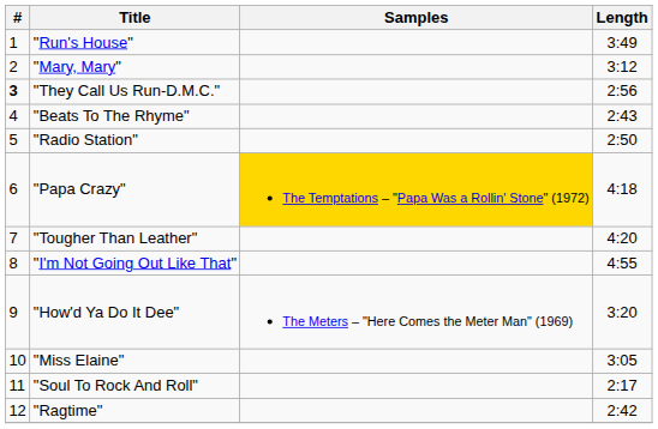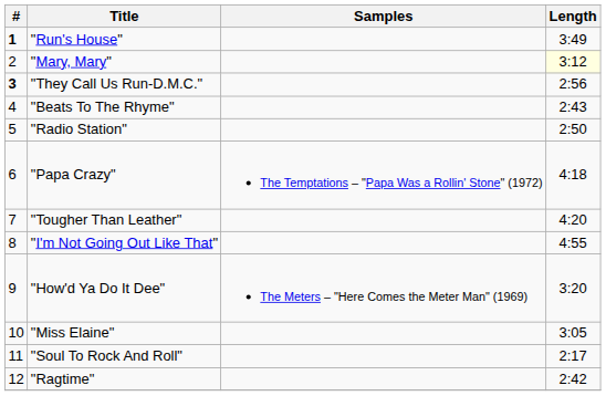"Run's House" | #: normal -> bold
"Mary, Mary" | Length: no background -> lightyellow background
"Papa Crazy" | Samples: gold background -> no background
